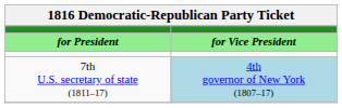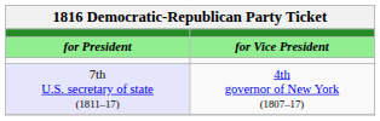7th U.S. secretary of state (1811–17) | column 1: no background -> lavender background
7th U.S. secretary of state (1811–17) | column 2: lightblue background -> no background
